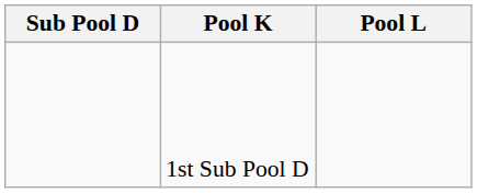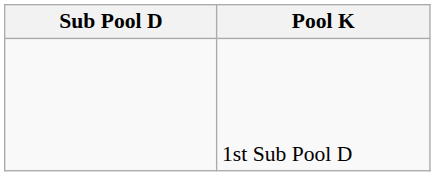- column: Pool L
